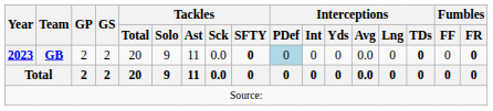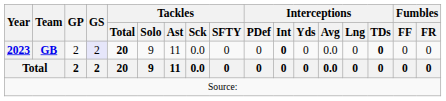2023 | GS: no background -> lavender background
2023 | Tackles / Total: normal -> bold
2023 | Tackles / SFTY: bold -> normal
2023 | Interceptions / PDef: lightblue background -> no background
2023 | Interceptions / Int: normal -> bold
2023 | Fumbles / FR: bold -> normal
